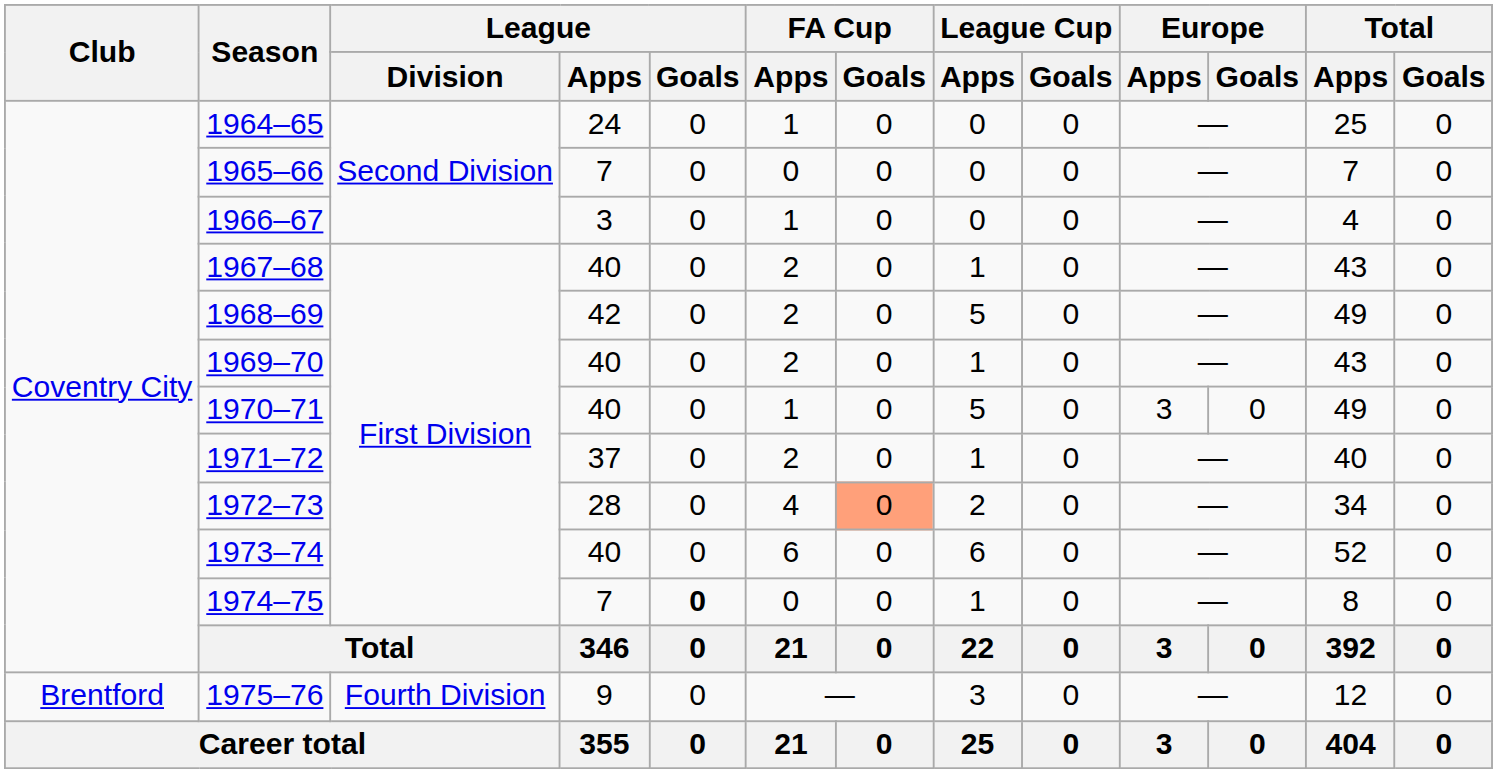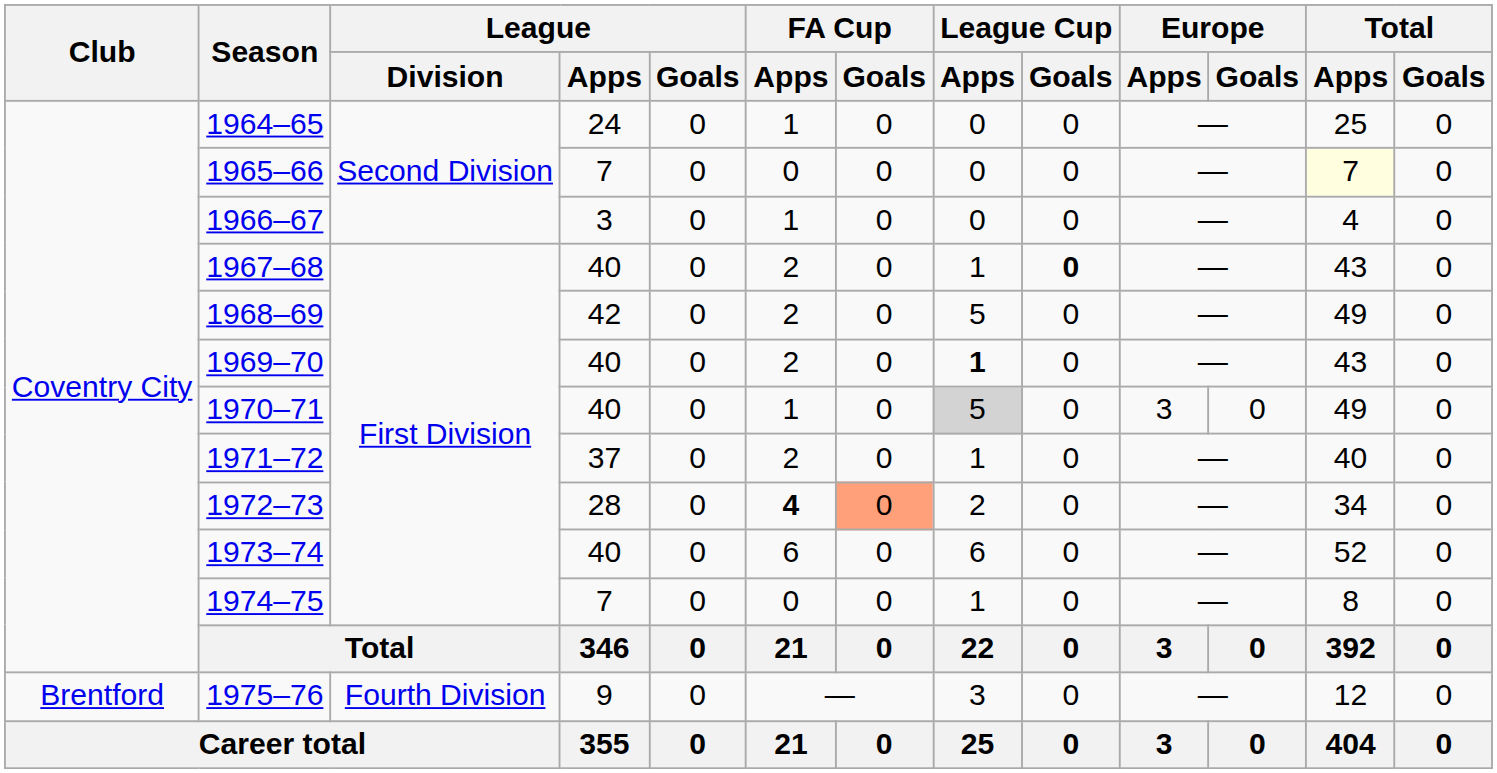1965–66 | Total / Apps: no background -> lightyellow background
1967–68 | League Cup / Goals: normal -> bold
1969–70 | League Cup / Apps: normal -> bold
1970–71 | League Cup / Apps: no background -> lightgrey background
1972–73 | FA Cup / Apps: normal -> bold
1974–75 | League / Goals: bold -> normal
